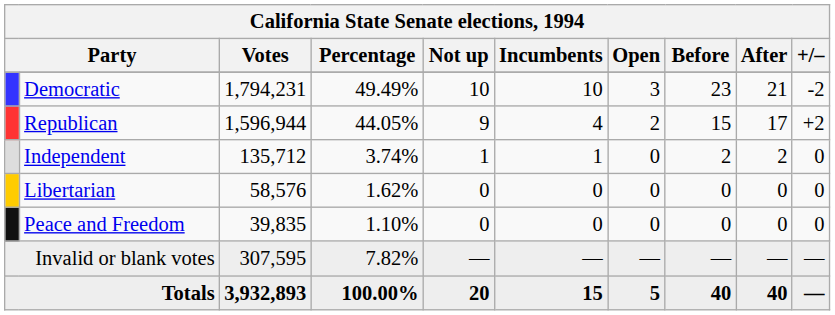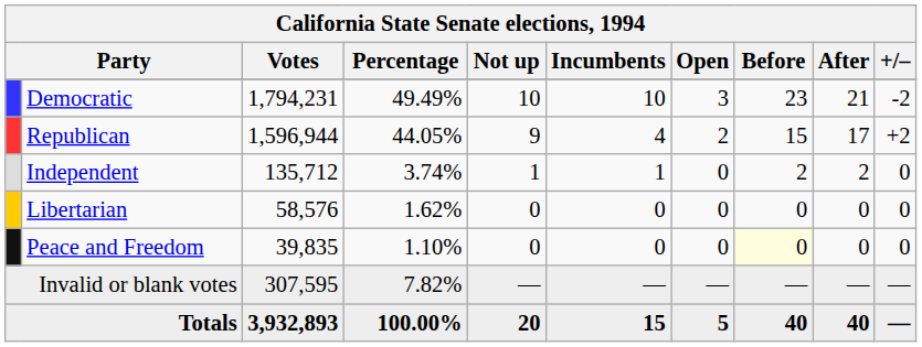Peace and Freedom | Before: no background -> lightyellow background
